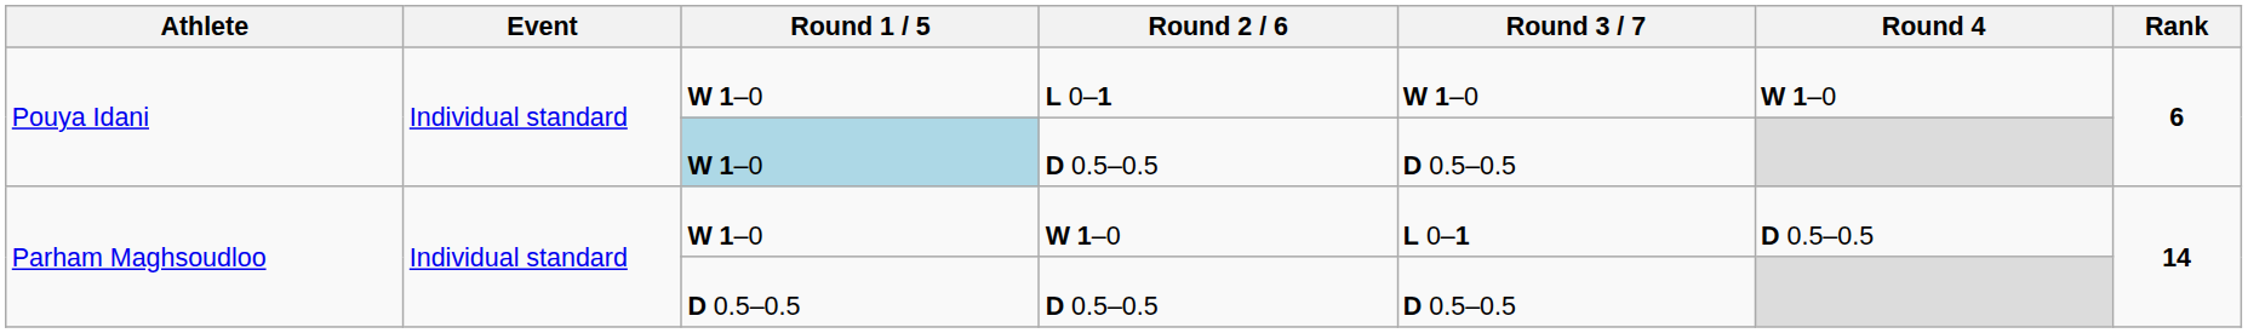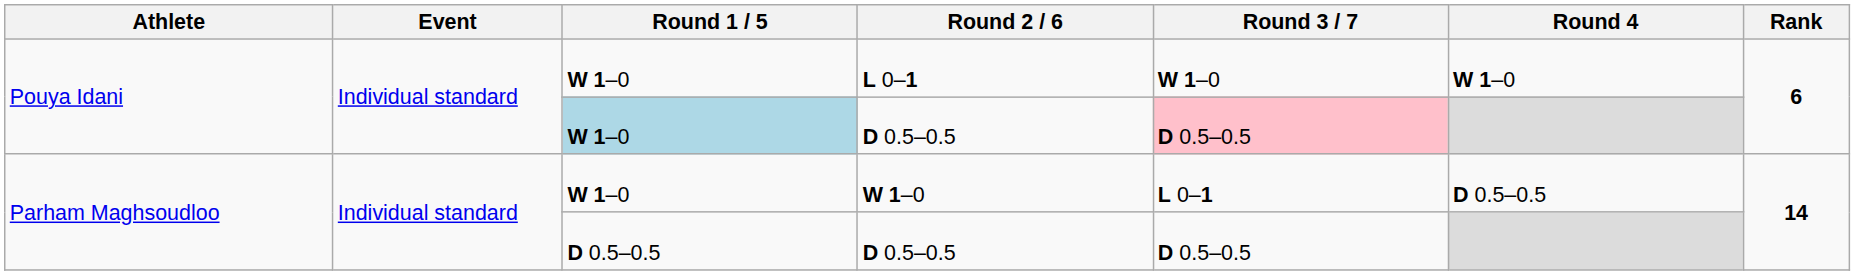Pouya Idani / D 0.5–0.5 | Round 3 / 7: no background -> pink background
